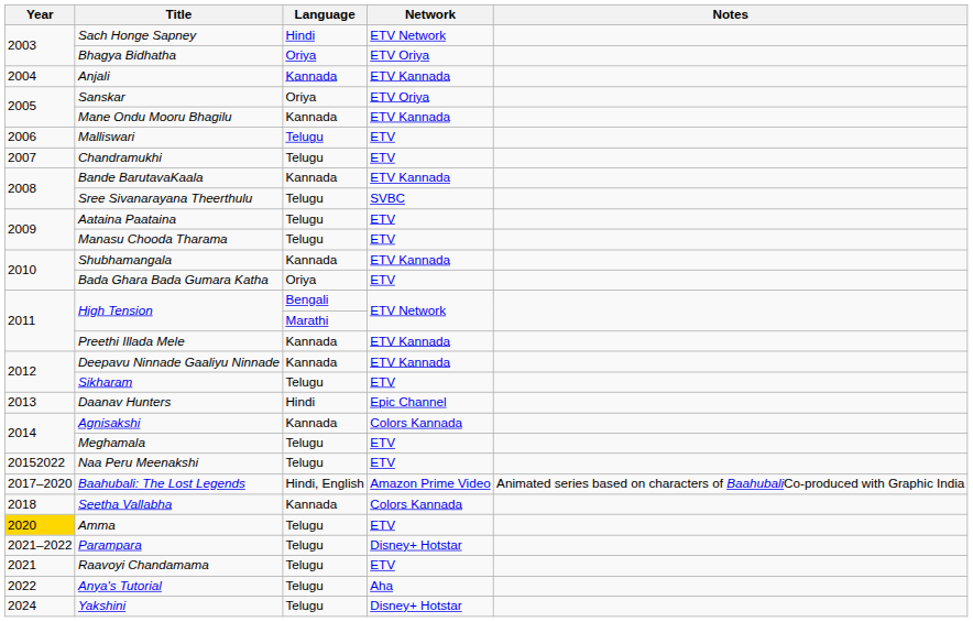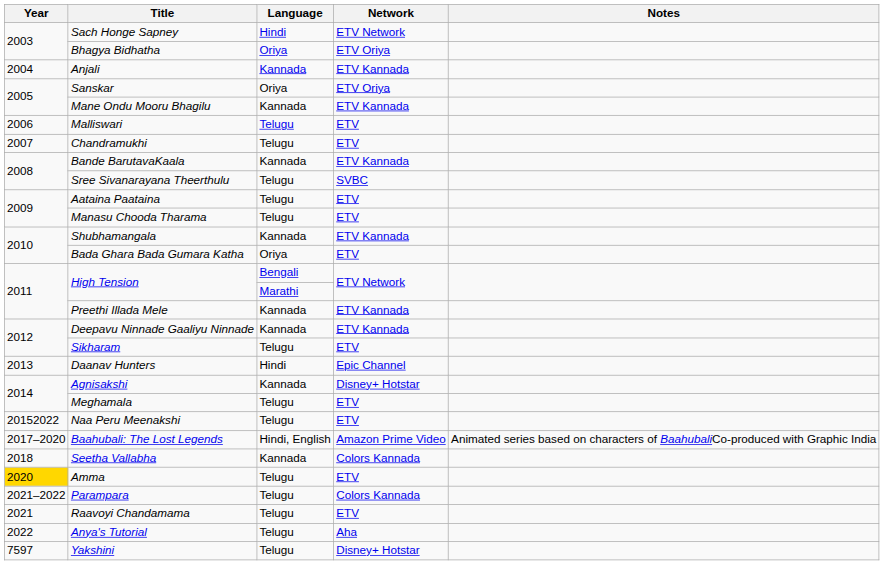Agnisakshi | Network: Colors Kannada -> Disney+ Hotstar
Parampara | Network: Disney+ Hotstar -> Colors Kannada
Yakshini | Year: 2024 -> 7597
